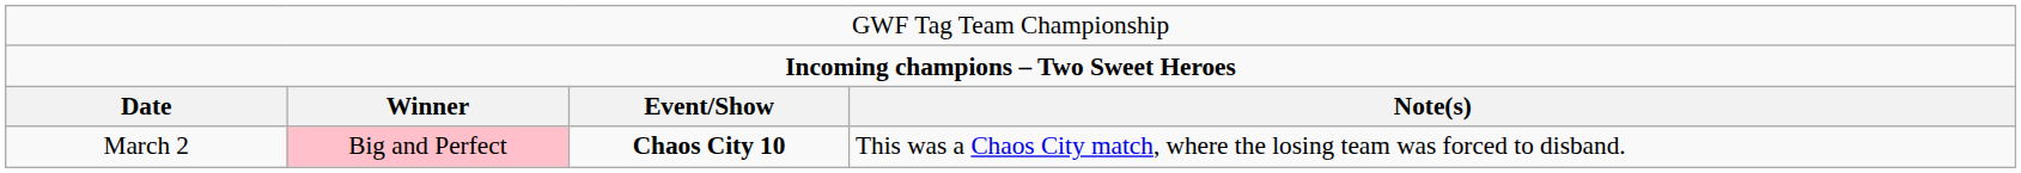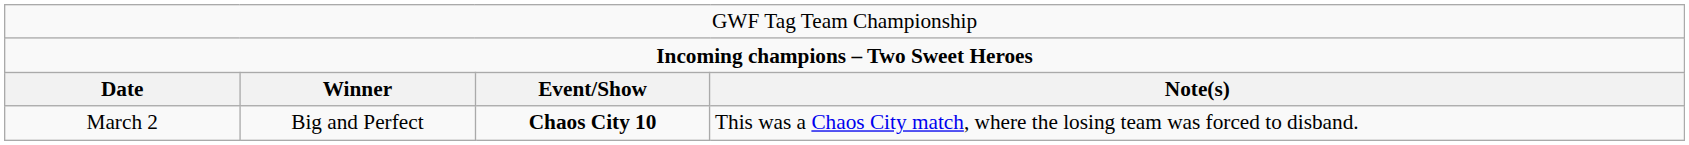March 2 | column 2: pink background -> no background
